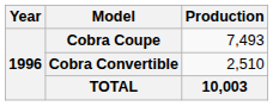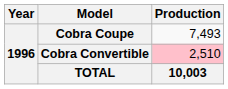Cobra Convertible | Production: no background -> pink background
